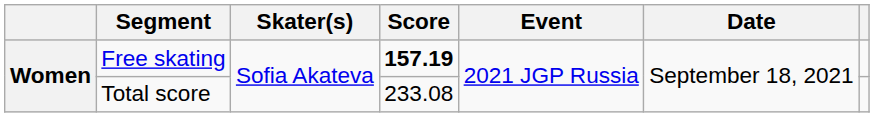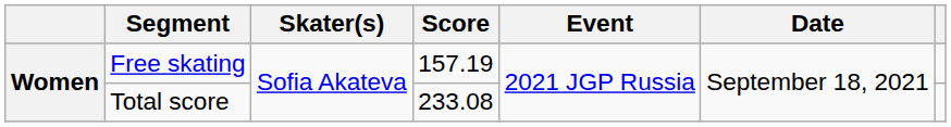Free skating | Score: bold -> normal
